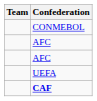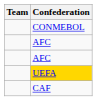row 5 | Confederation: no background -> gold background
row 6 | Confederation: bold -> normal
